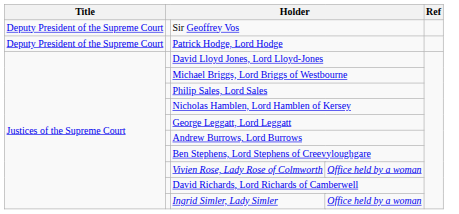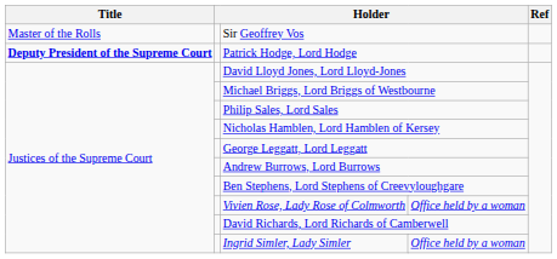Sir Geoffrey Vos | Title: Deputy President of the Supreme Court -> Master of the Rolls
Patrick Hodge, Lord Hodge | Title: normal -> bold
